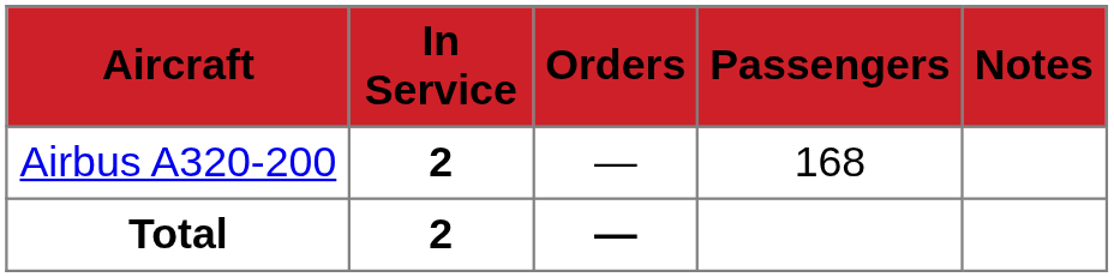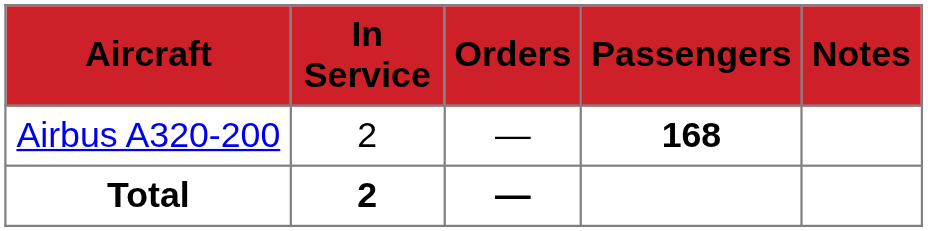Airbus A320-200 | In Service: bold -> normal
Airbus A320-200 | Passengers: normal -> bold
